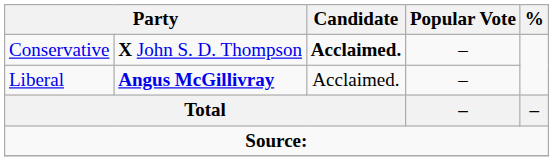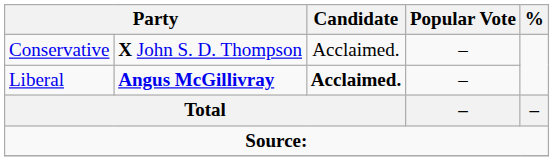Conservative | Candidate: bold -> normal
Liberal | Candidate: normal -> bold
